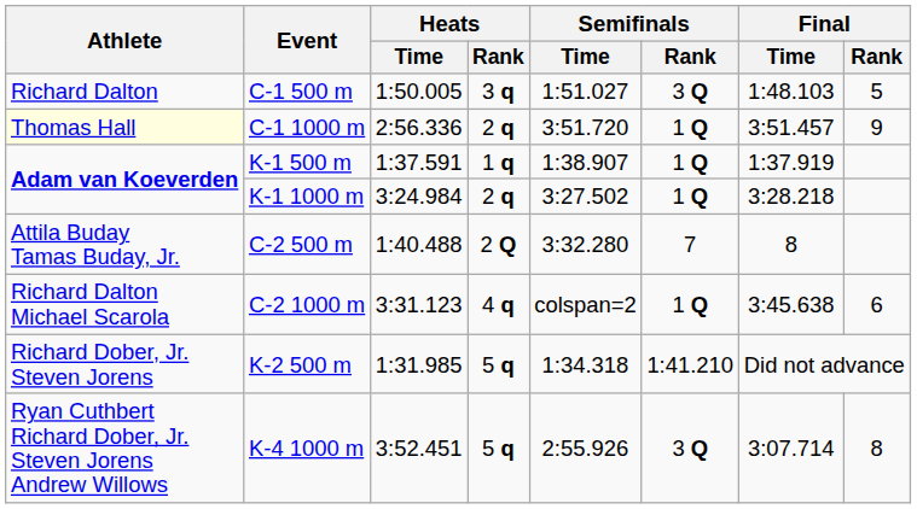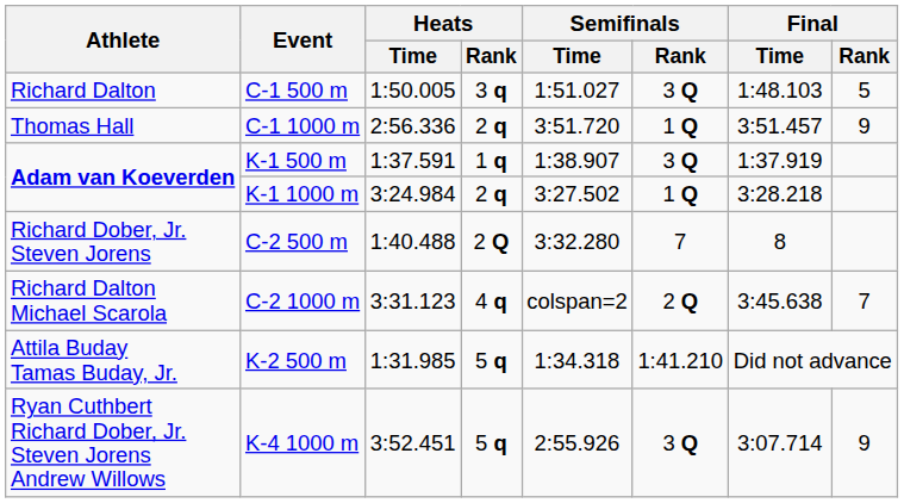C-1 1000 m | Athlete: lightyellow background -> no background
K-1 500 m | Semifinals / Rank: 1 Q -> 3 Q
C-2 500 m | Athlete: Attila Buday Tamas Buday, Jr. -> Richard Dober, Jr. Steven Jorens
C-2 1000 m | Semifinals / Rank: 1 Q -> 2 Q
C-2 1000 m | Final / Rank: 6 -> 7
K-2 500 m | Athlete: Richard Dober, Jr. Steven Jorens -> Attila Buday Tamas Buday, Jr.
K-4 1000 m | Final / Rank: 8 -> 9
